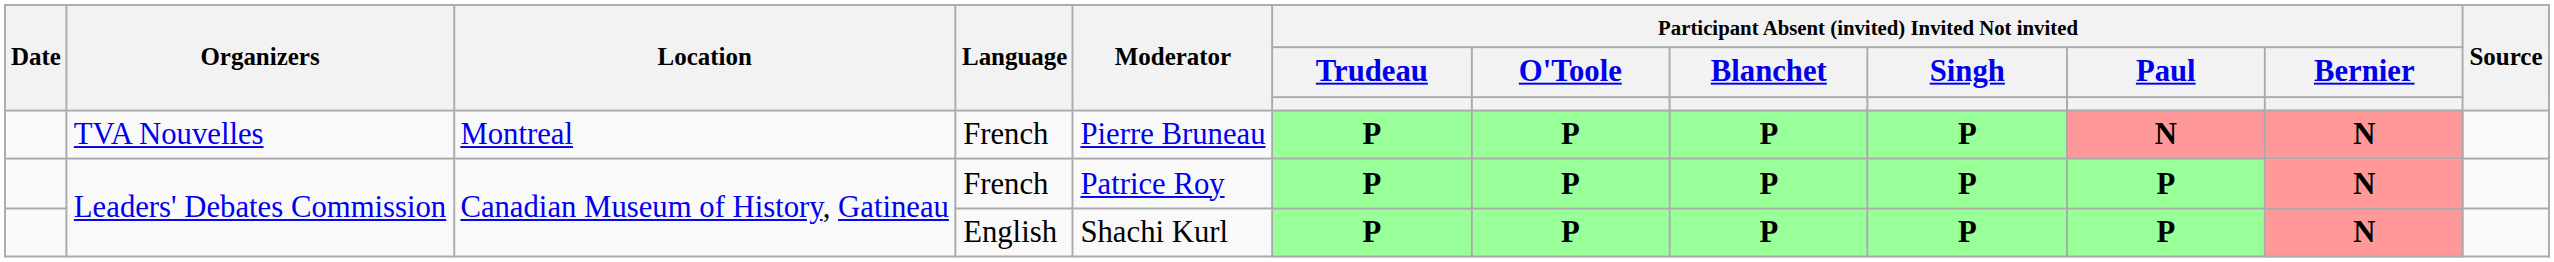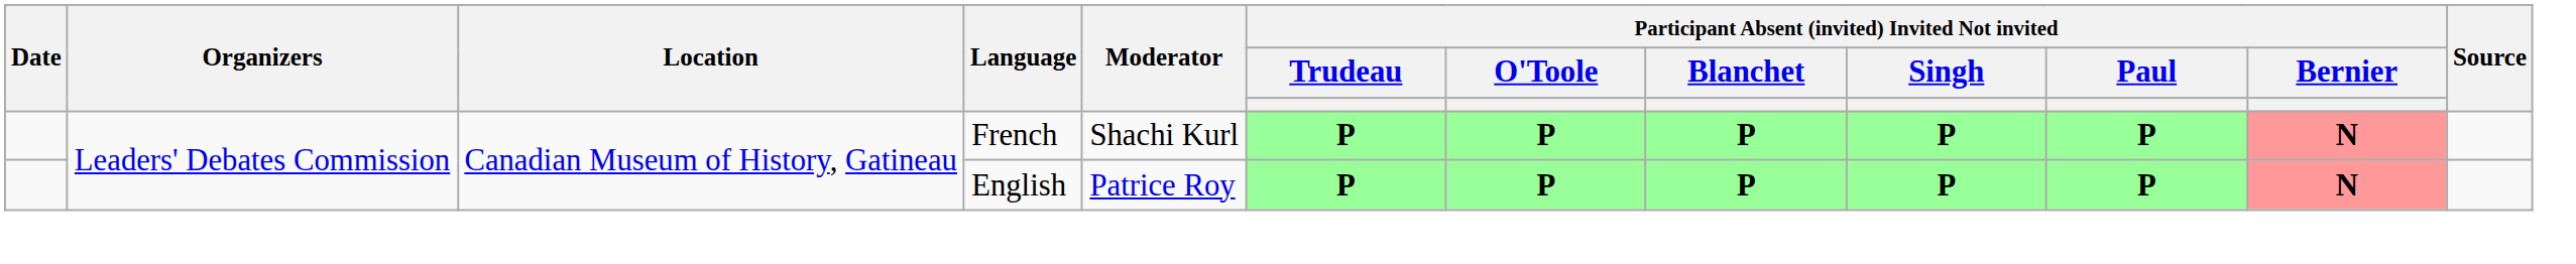- row: TVA Nouvelles | Montreal | French | Pierre Bruneau | P | P | P | P | N | N
Leaders' Debates Commission / French | Moderator: Patrice Roy -> Shachi Kurl
Leaders' Debates Commission / English | Moderator: Shachi Kurl -> Patrice Roy
